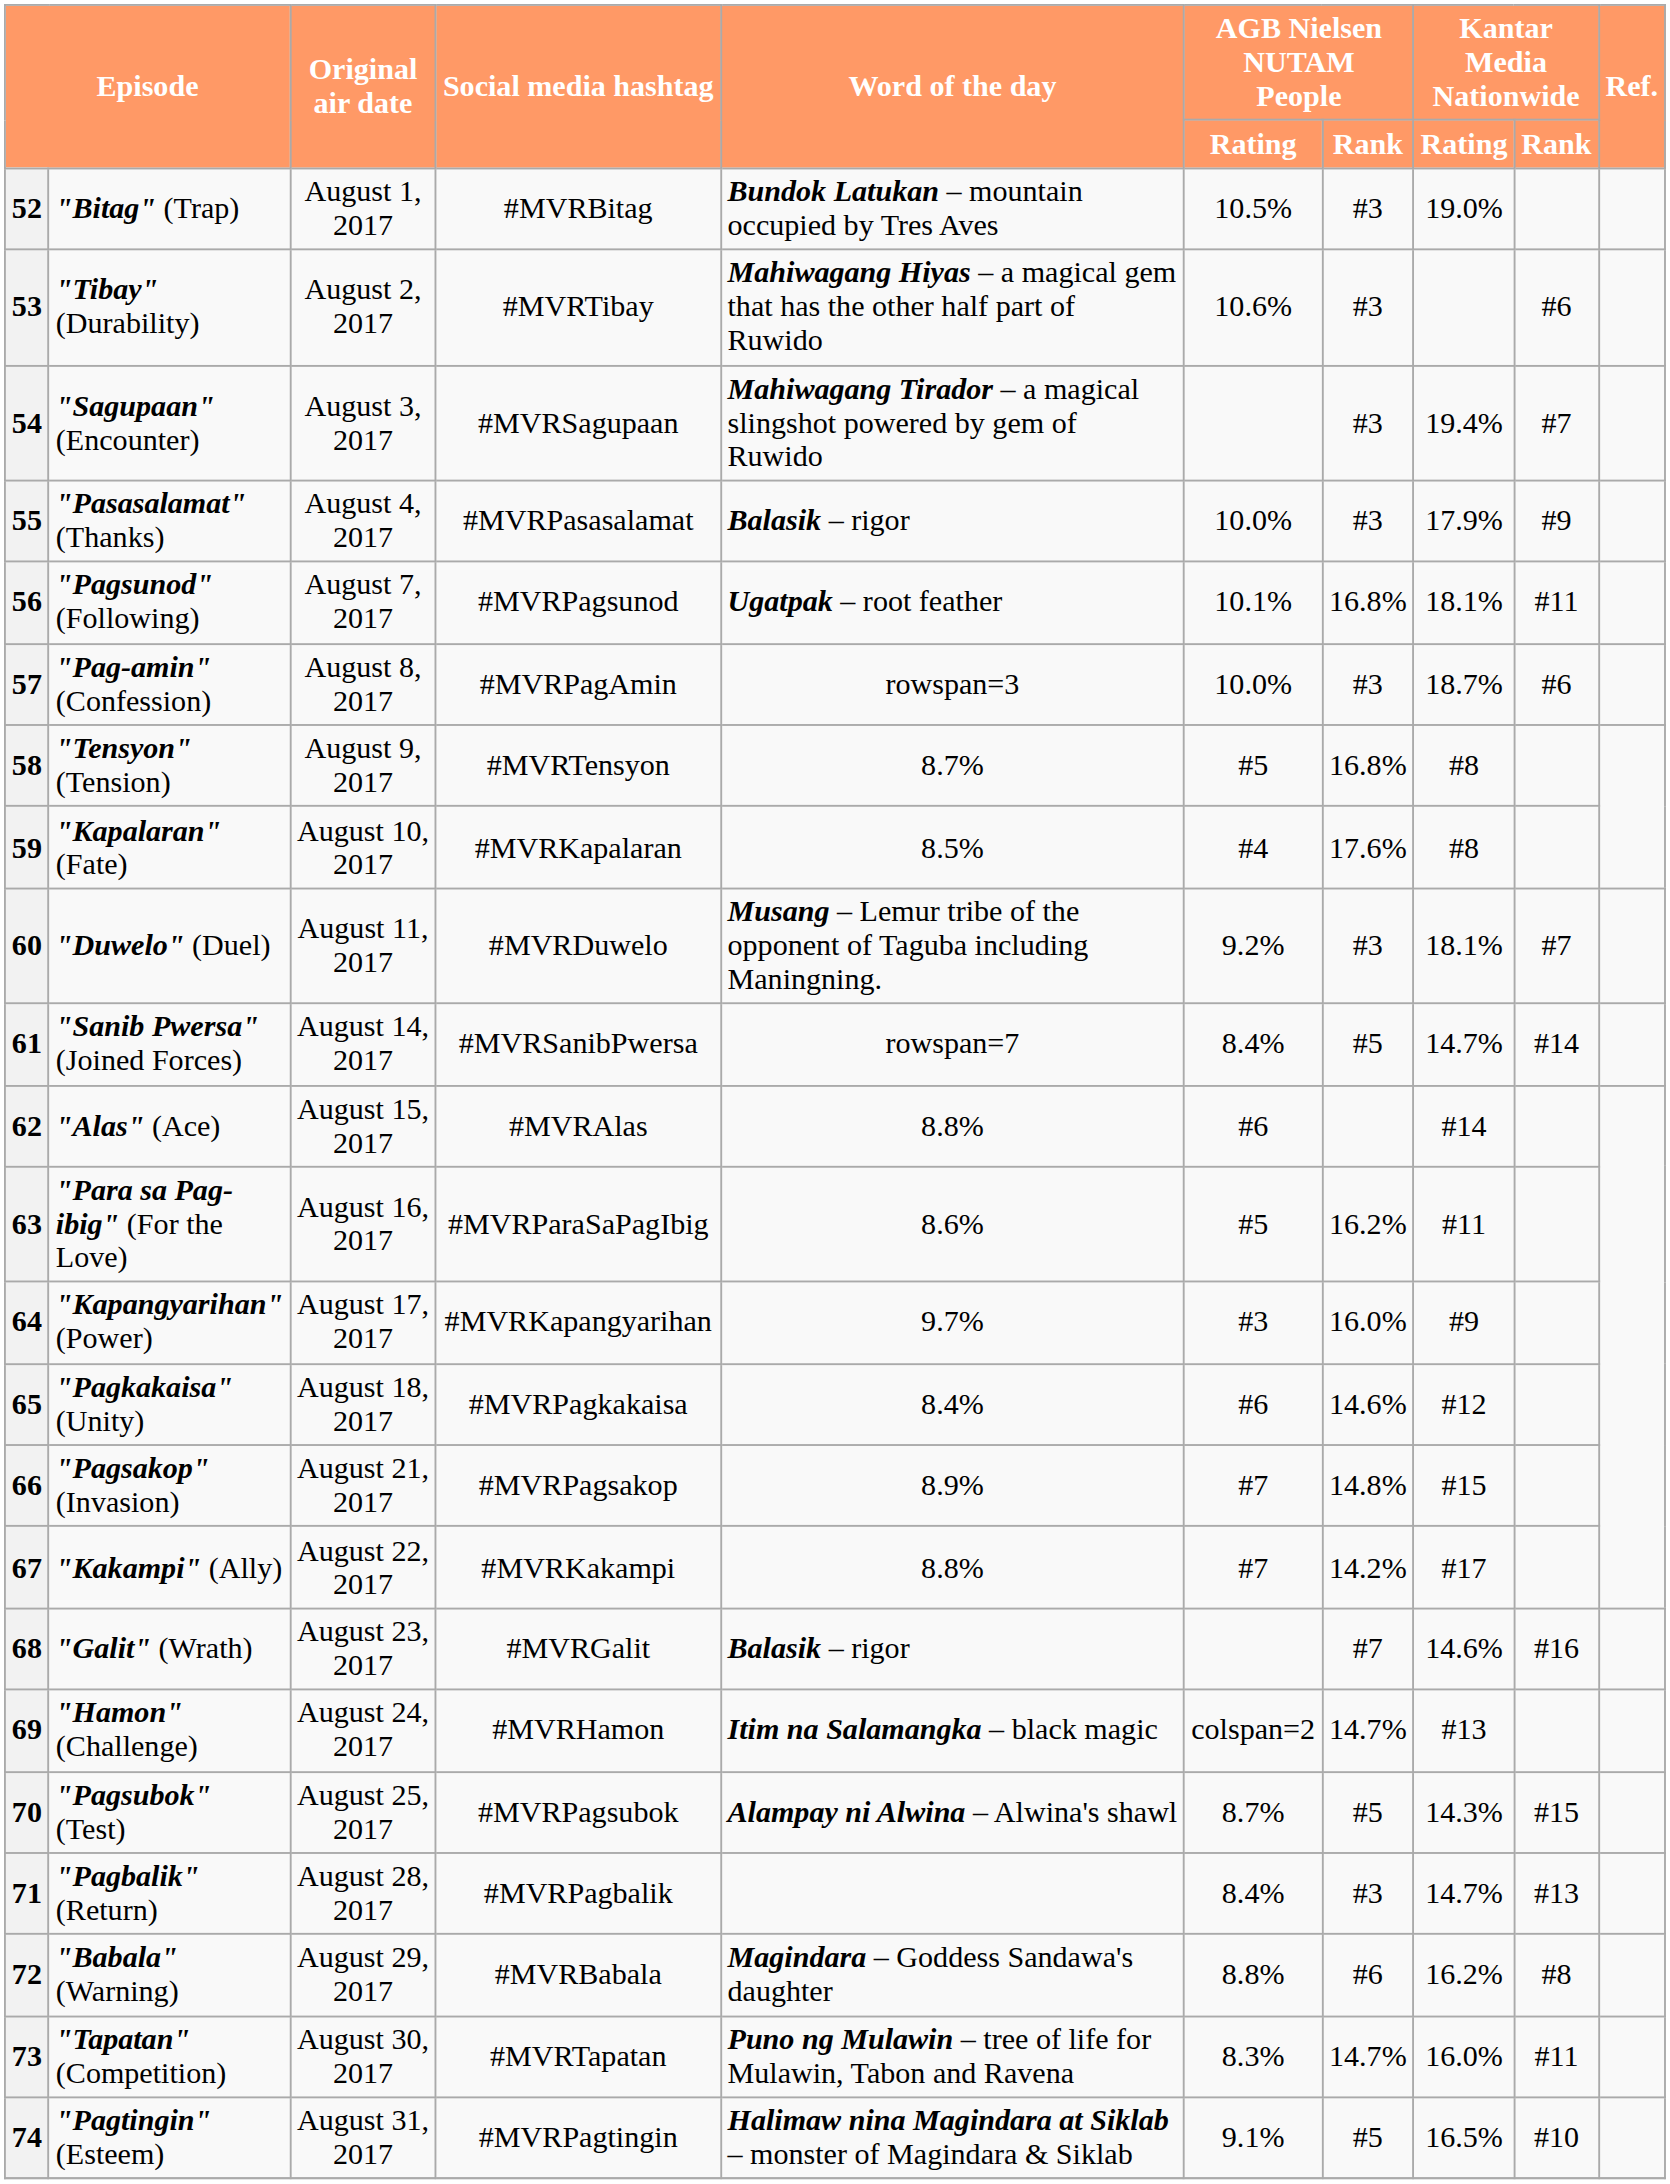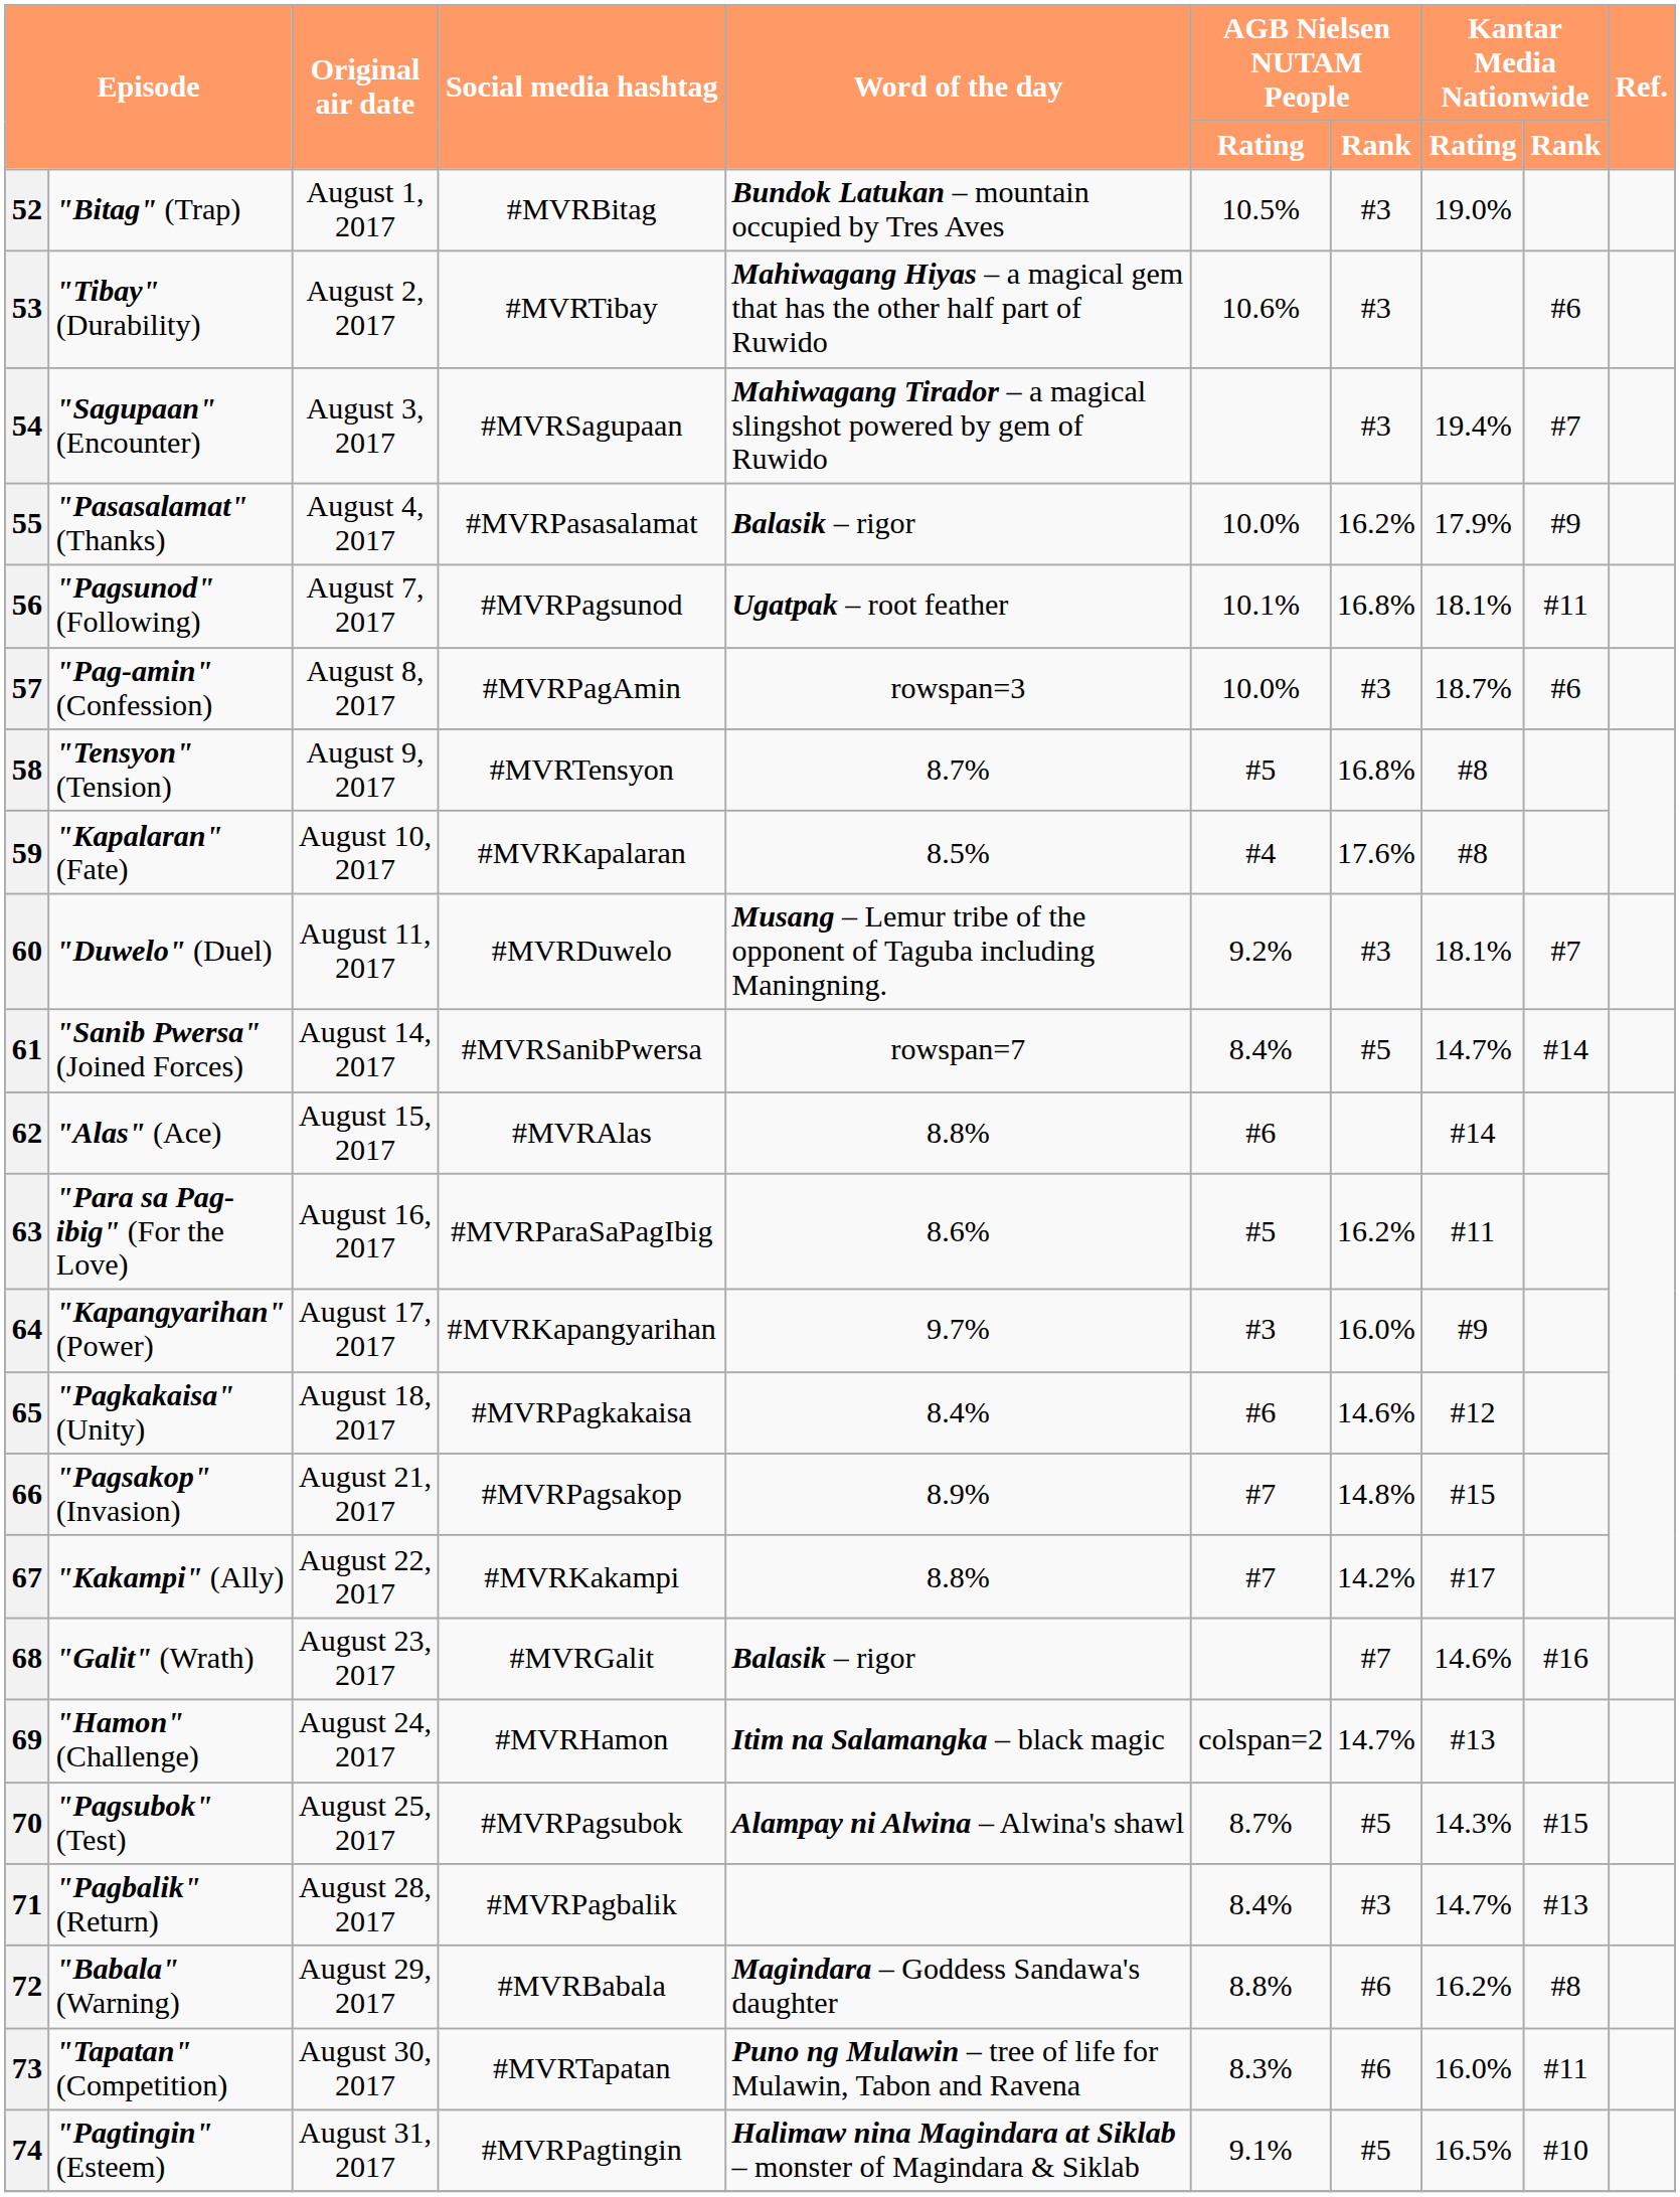55 | AGB Nielsen NUTAM People / Rank: #3 -> 16.2%
73 | AGB Nielsen NUTAM People / Rank: 14.7% -> #6
